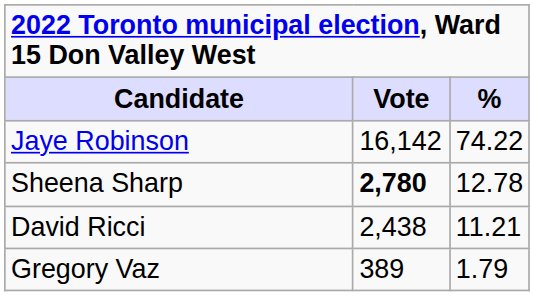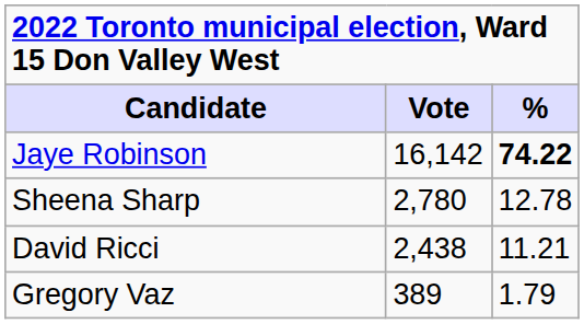Jaye Robinson | %: normal -> bold
Sheena Sharp | Vote: bold -> normal
